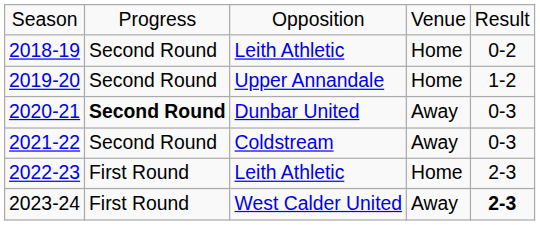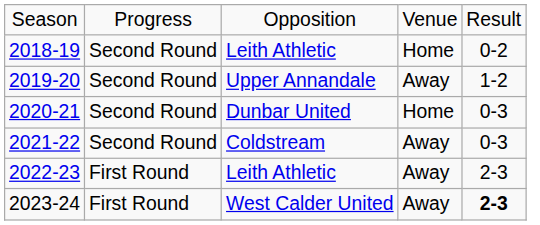2019-20 | column 4: Home -> Away
2020-21 | column 2: bold -> normal
2020-21 | column 4: Away -> Home
2022-23 | column 4: Home -> Away
